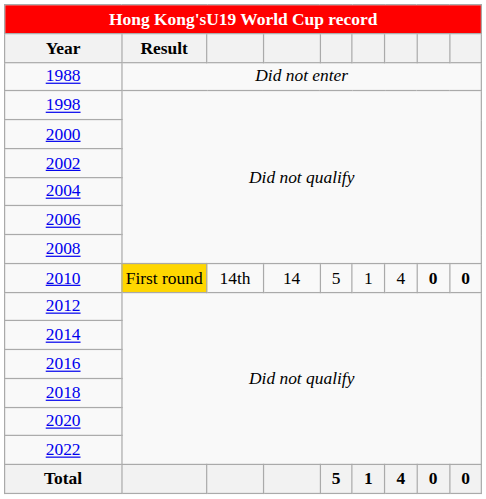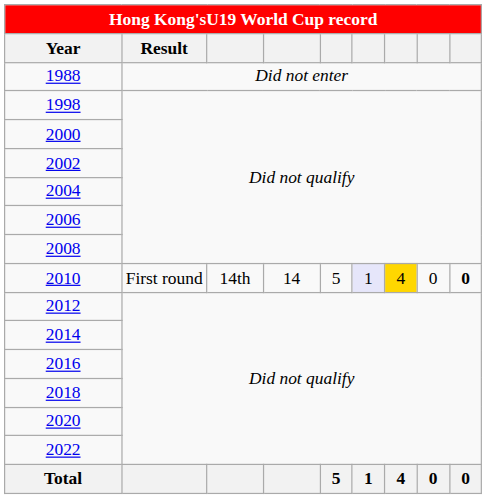2010 | Result: gold background -> no background
2010 | column 6: no background -> lavender background
2010 | column 7: no background -> gold background
2010 | column 8: bold -> normal
